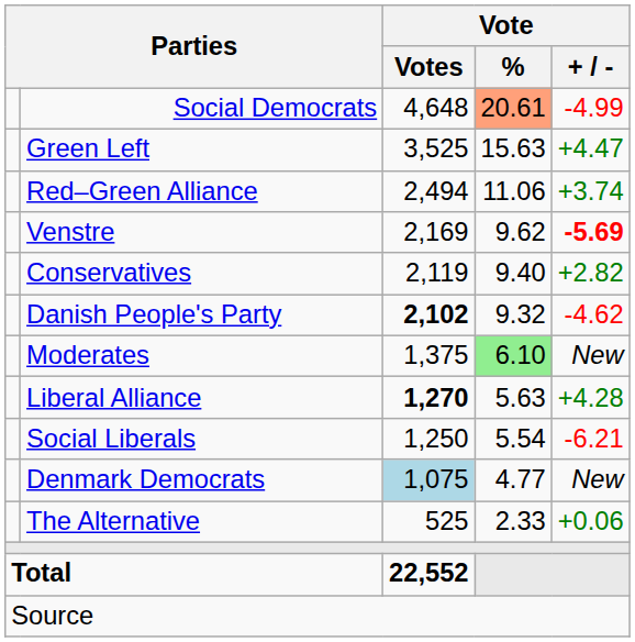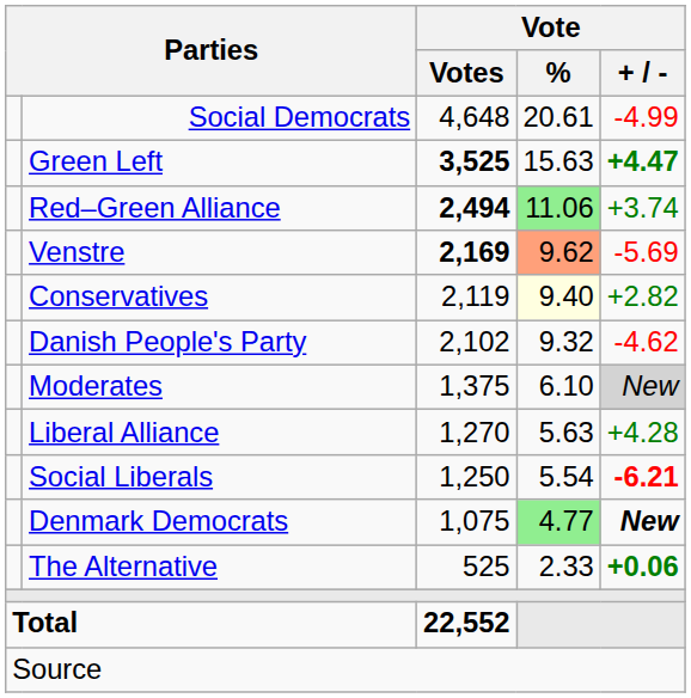Social Democrats | Vote / %: lightsalmon background -> no background
Green Left | Vote / Votes: normal -> bold
Green Left | Vote / + / -: normal -> bold
Red–Green Alliance | Vote / Votes: normal -> bold
Red–Green Alliance | Vote / %: no background -> lightgreen background
Venstre | Vote / Votes: normal -> bold
Venstre | Vote / %: no background -> lightsalmon background
Venstre | Vote / + / -: bold -> normal
Conservatives | Vote / %: no background -> lightyellow background
Danish People's Party | Vote / Votes: bold -> normal
Moderates | Vote / %: lightgreen background -> no background
Moderates | Vote / + / -: no background -> lightgrey background
Liberal Alliance | Vote / Votes: bold -> normal
Social Liberals | Vote / + / -: normal -> bold
Denmark Democrats | Vote / Votes: lightblue background -> no background
Denmark Democrats | Vote / %: no background -> lightgreen background
Denmark Democrats | Vote / + / -: normal -> bold
The Alternative | Vote / + / -: normal -> bold
